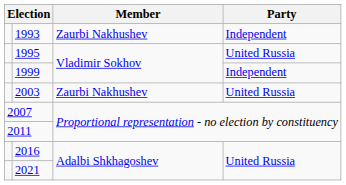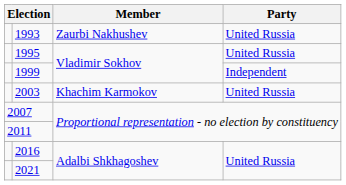1993 | Party: Independent -> United Russia
2003 | Member: Zaurbi Nakhushev -> Khachim Karmokov
